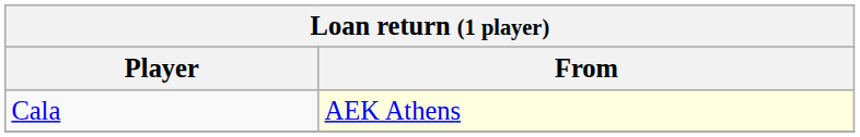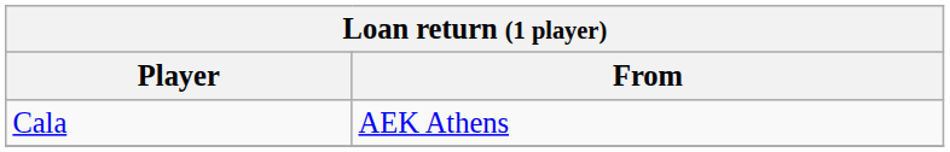Cala | From: lightyellow background -> no background
